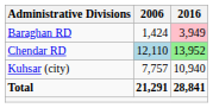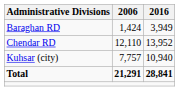Baraghan RD | 2016: pink background -> no background
Chendar RD | 2006: lightblue background -> no background
Chendar RD | 2016: lightgreen background -> no background
